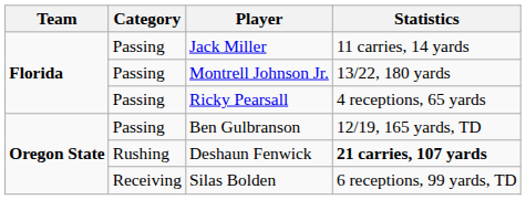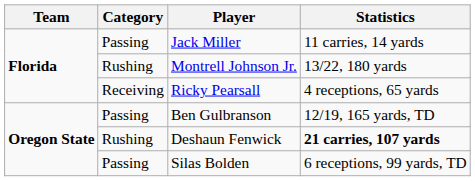Montrell Johnson Jr. | Category: Passing -> Rushing
Ricky Pearsall | Category: Passing -> Receiving
Silas Bolden | Category: Receiving -> Passing
